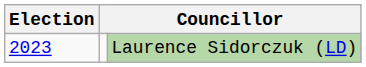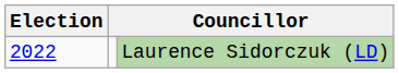Laurence Sidorczuk (LD) | Election: 2023 -> 2022
